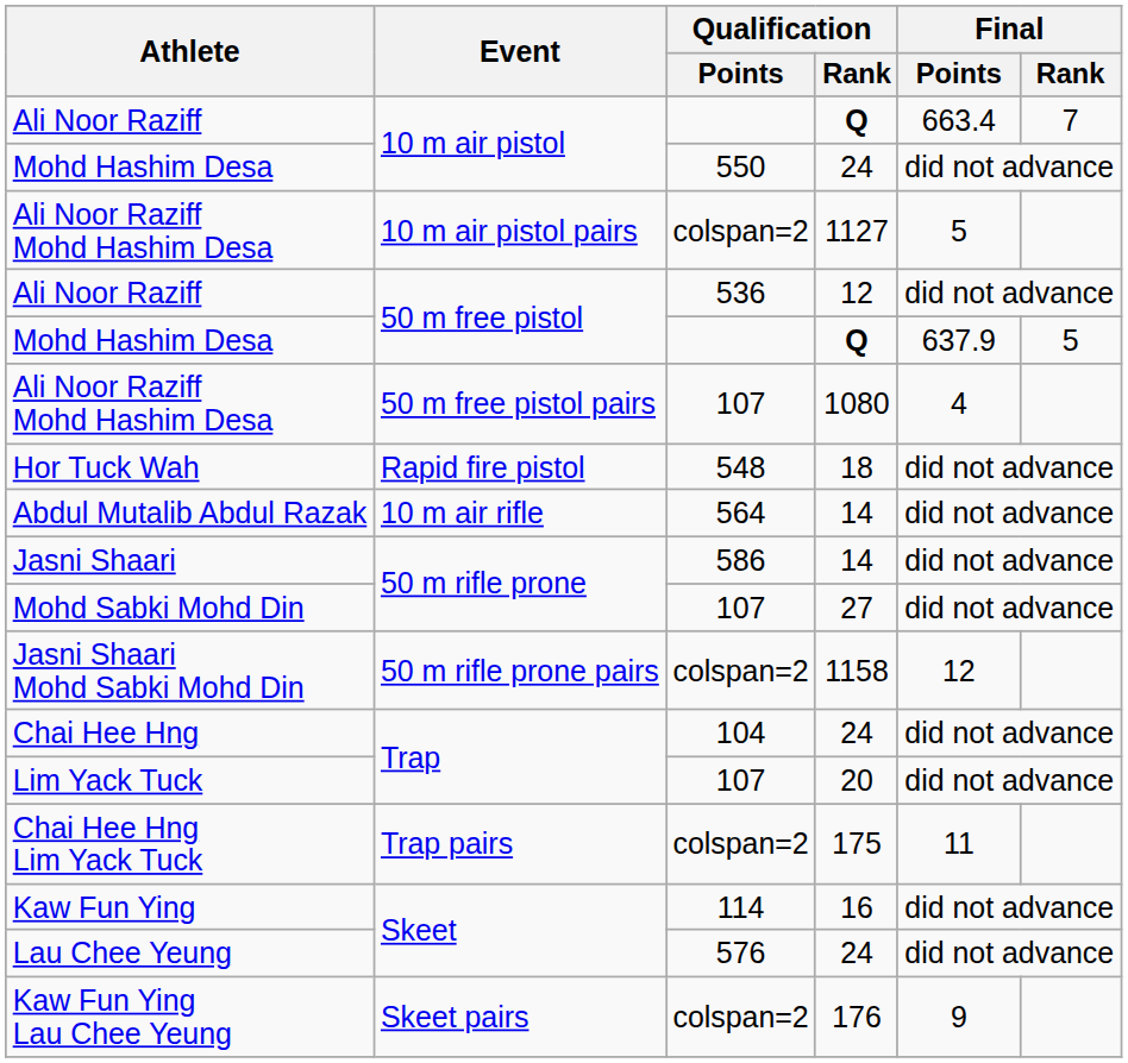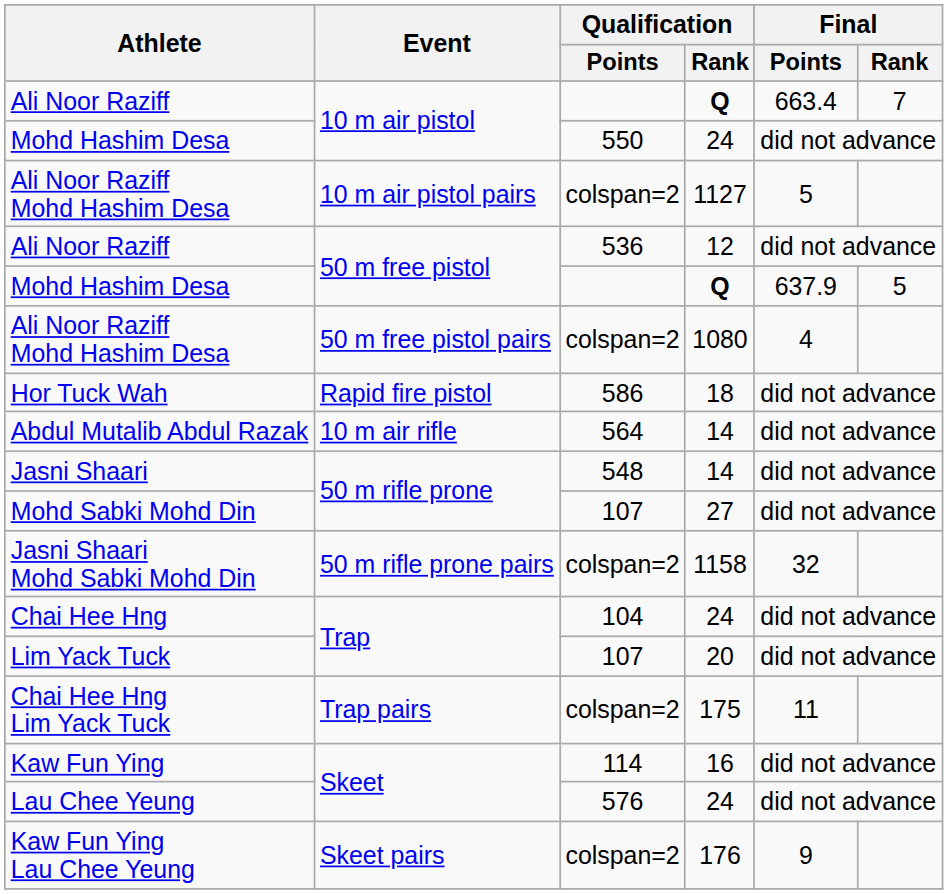Ali Noor Raziff Mohd Hashim Desa / 1080 | Qualification / Points: 107 -> colspan=2
Hor Tuck Wah | Qualification / Points: 548 -> 586
Jasni Shaari | Qualification / Points: 586 -> 548
Jasni Shaari Mohd Sabki Mohd Din | Final / Points: 12 -> 32
